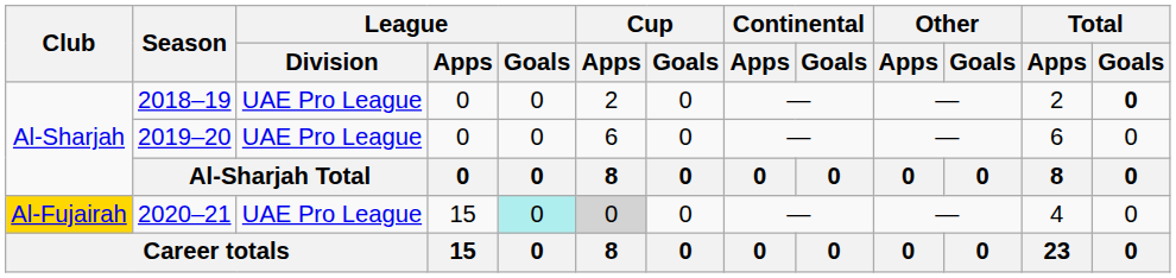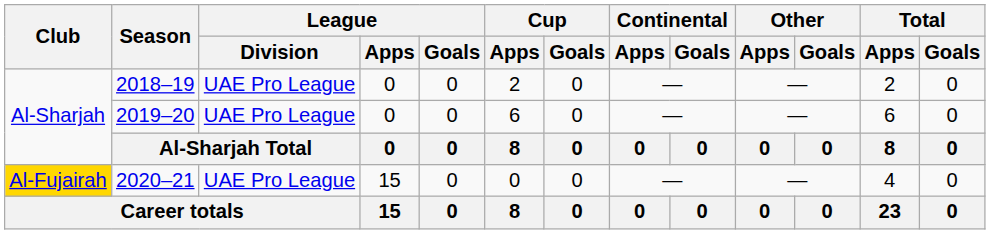2018–19 | Total / Goals: bold -> normal
2020–21 | League / Goals: paleturquoise background -> no background
2020–21 | Cup / Apps: lightgrey background -> no background
